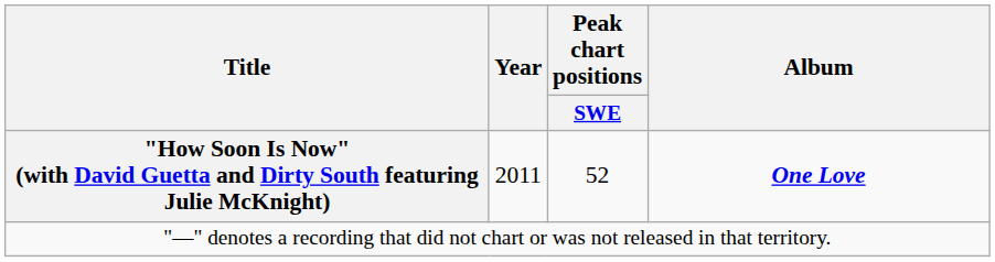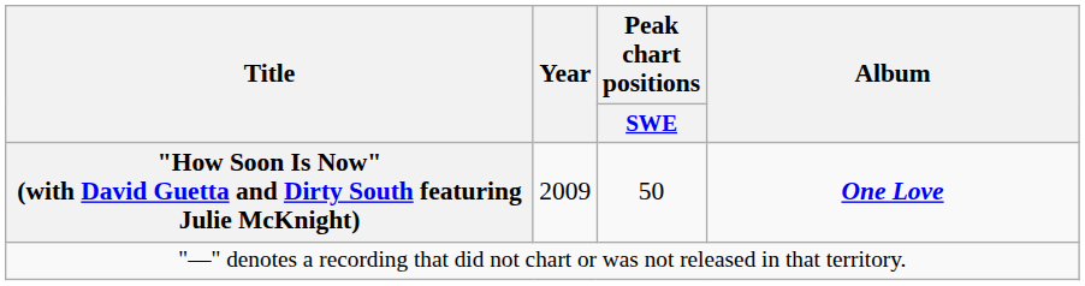row 3 | Year: 2011 -> 2009
row 3 | Peak chart positions / SWE: 52 -> 50
